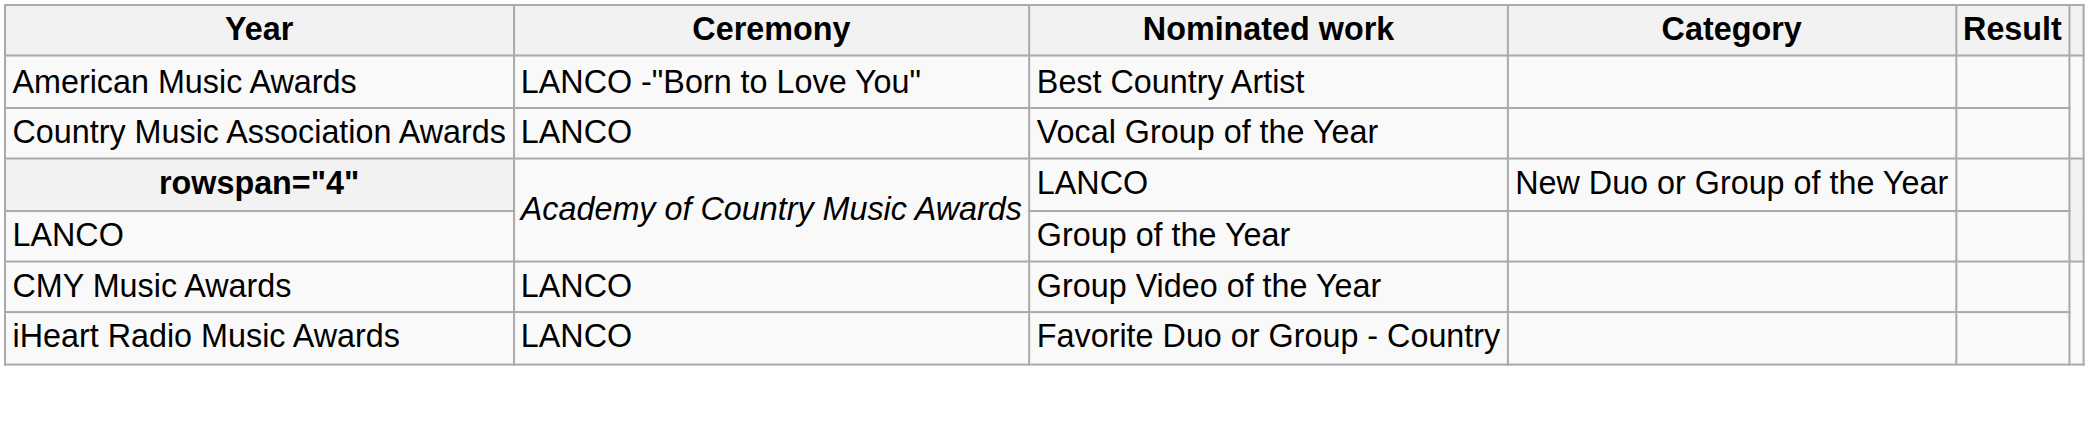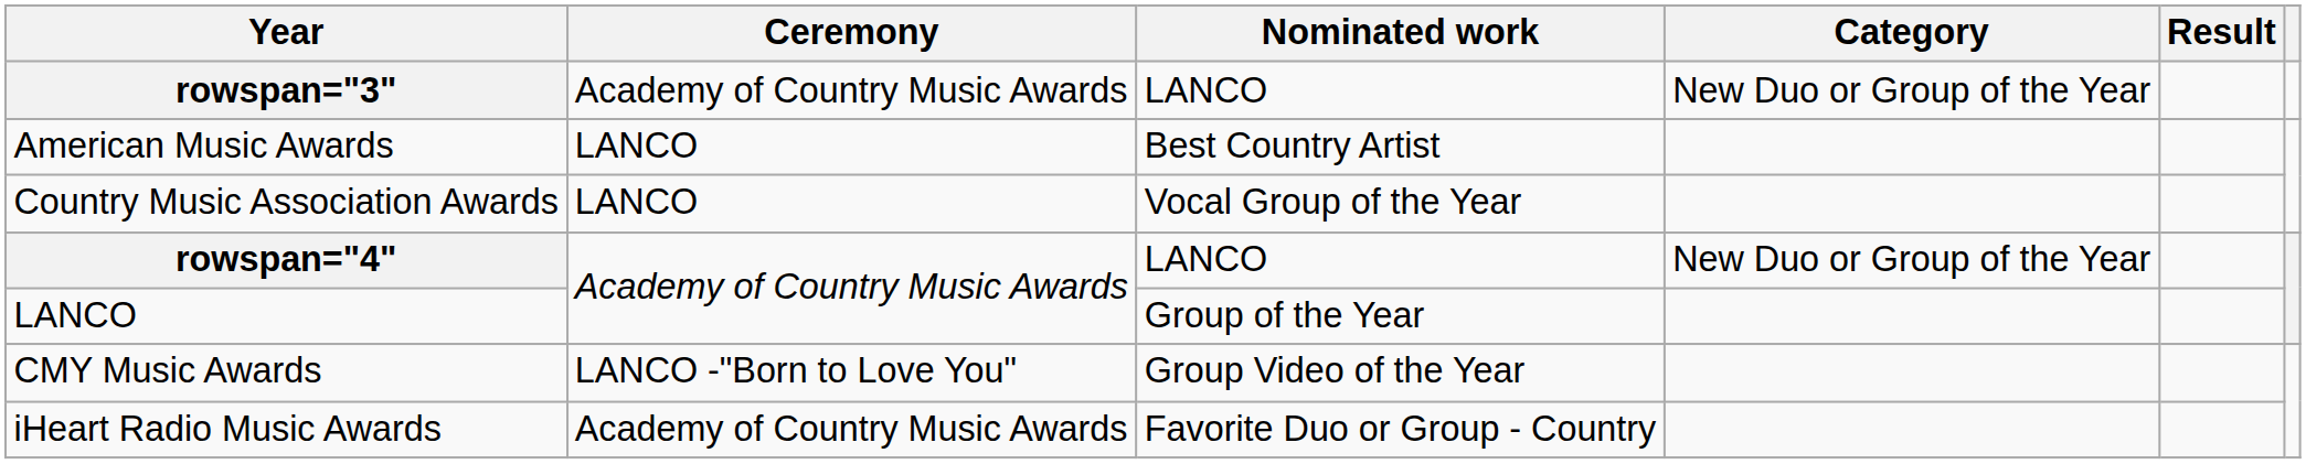+ row: rowspan="3" | Academy of Country Music Awards | LANCO | New Duo or Group of the Year
American Music Awards | Ceremony: LANCO -"Born to Love You" -> LANCO
CMY Music Awards | Ceremony: LANCO -> LANCO -"Born to Love You"
iHeart Radio Music Awards | Ceremony: LANCO -> Academy of Country Music Awards
